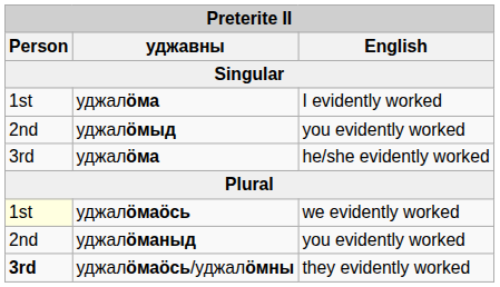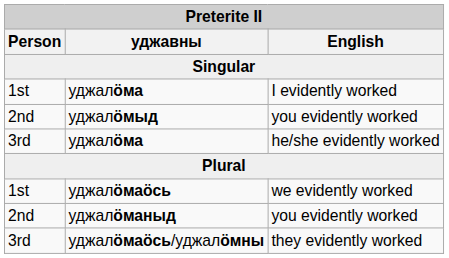уджалӧмаӧсь | Person: lightyellow background -> no background
уджалӧмаӧсь/уджалӧмны | Person: bold -> normal
